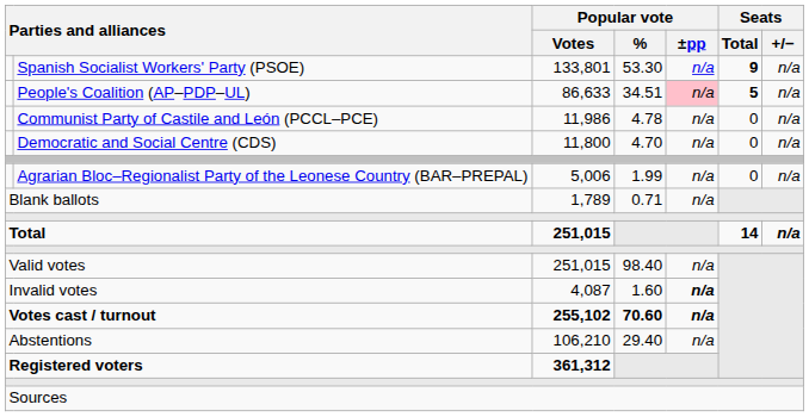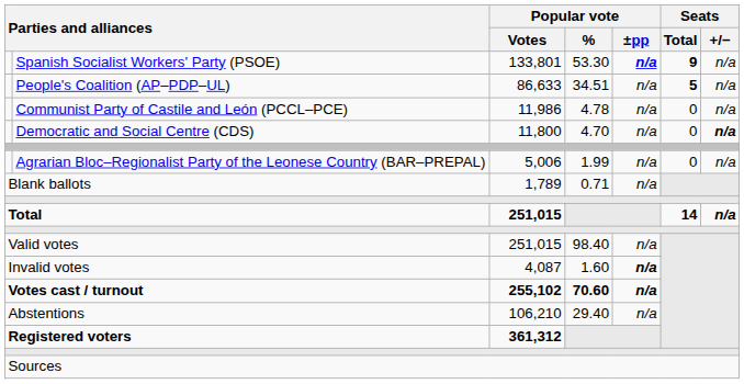Spanish Socialist Workers' Party (PSOE) | Popular vote / ±pp: normal -> bold
People's Coalition (AP–PDP–UL) | Popular vote / ±pp: pink background -> no background
Democratic and Social Centre (CDS) | Seats / +/−: normal -> bold
